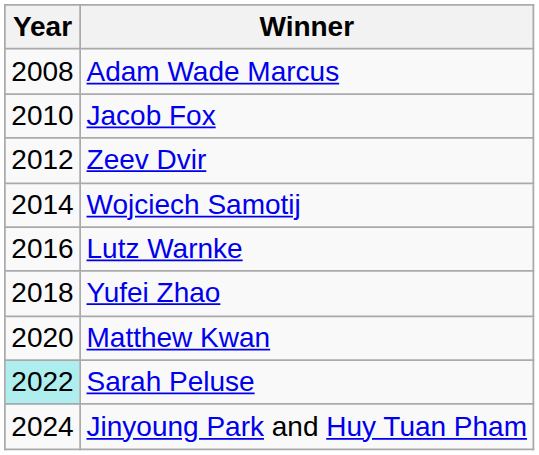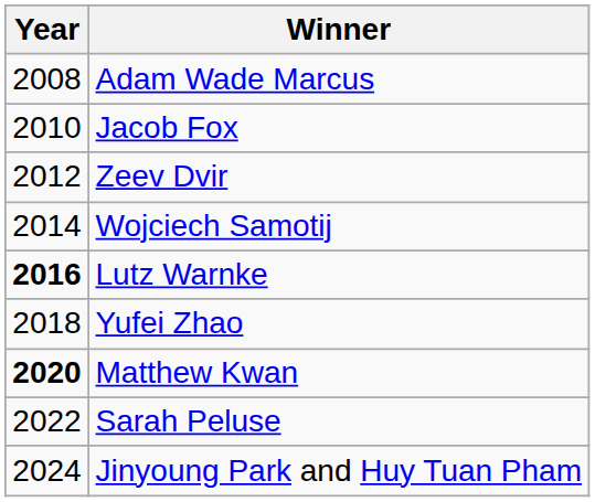Lutz Warnke | Year: normal -> bold
Matthew Kwan | Year: normal -> bold
Sarah Peluse | Year: paleturquoise background -> no background
